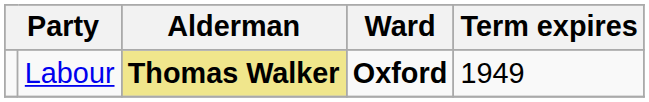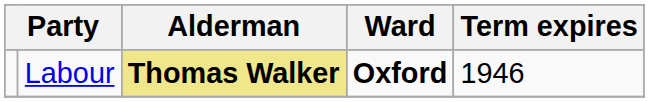Labour | Term expires: 1949 -> 1946
